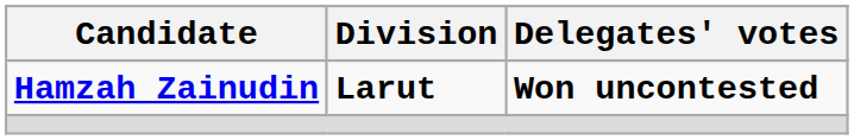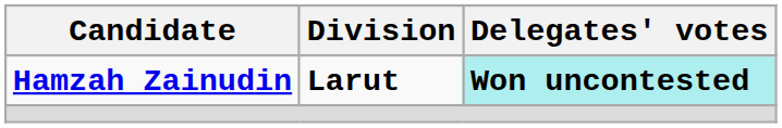Hamzah Zainudin | Delegates' votes: no background -> paleturquoise background
